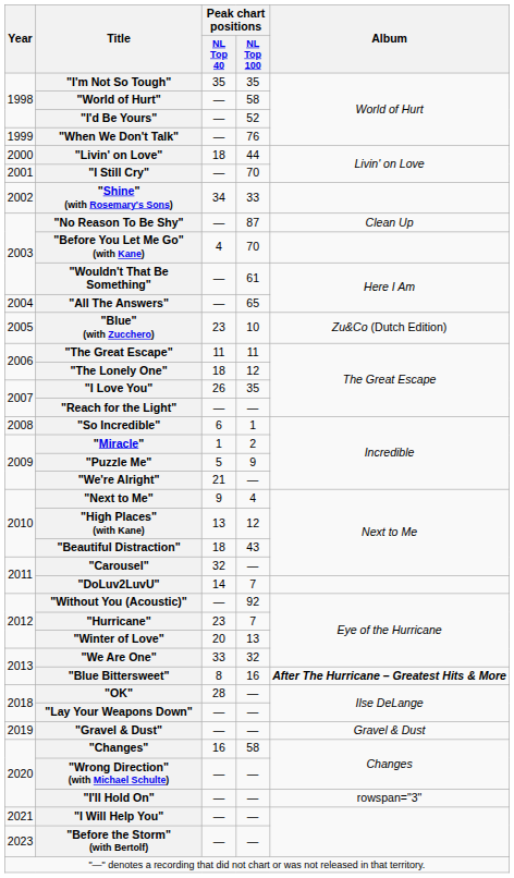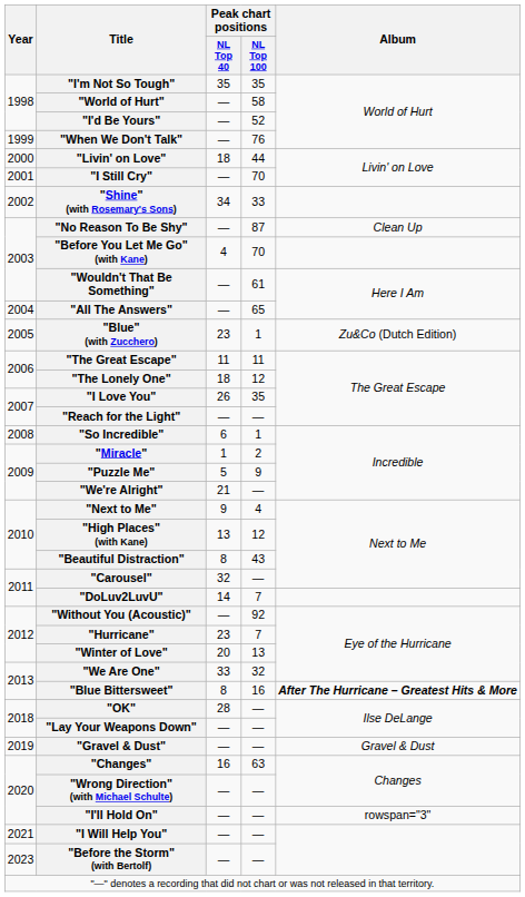"Blue" (with Zucchero) | Peak chart positions / NL Top 100: 10 -> 1
"Beautiful Distraction" | Peak chart positions / NL Top 40: 18 -> 8
"Changes" | Peak chart positions / NL Top 100: 58 -> 63
